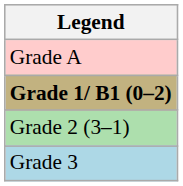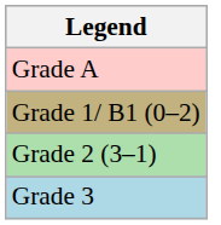row 3 | column 1: bold -> normal
